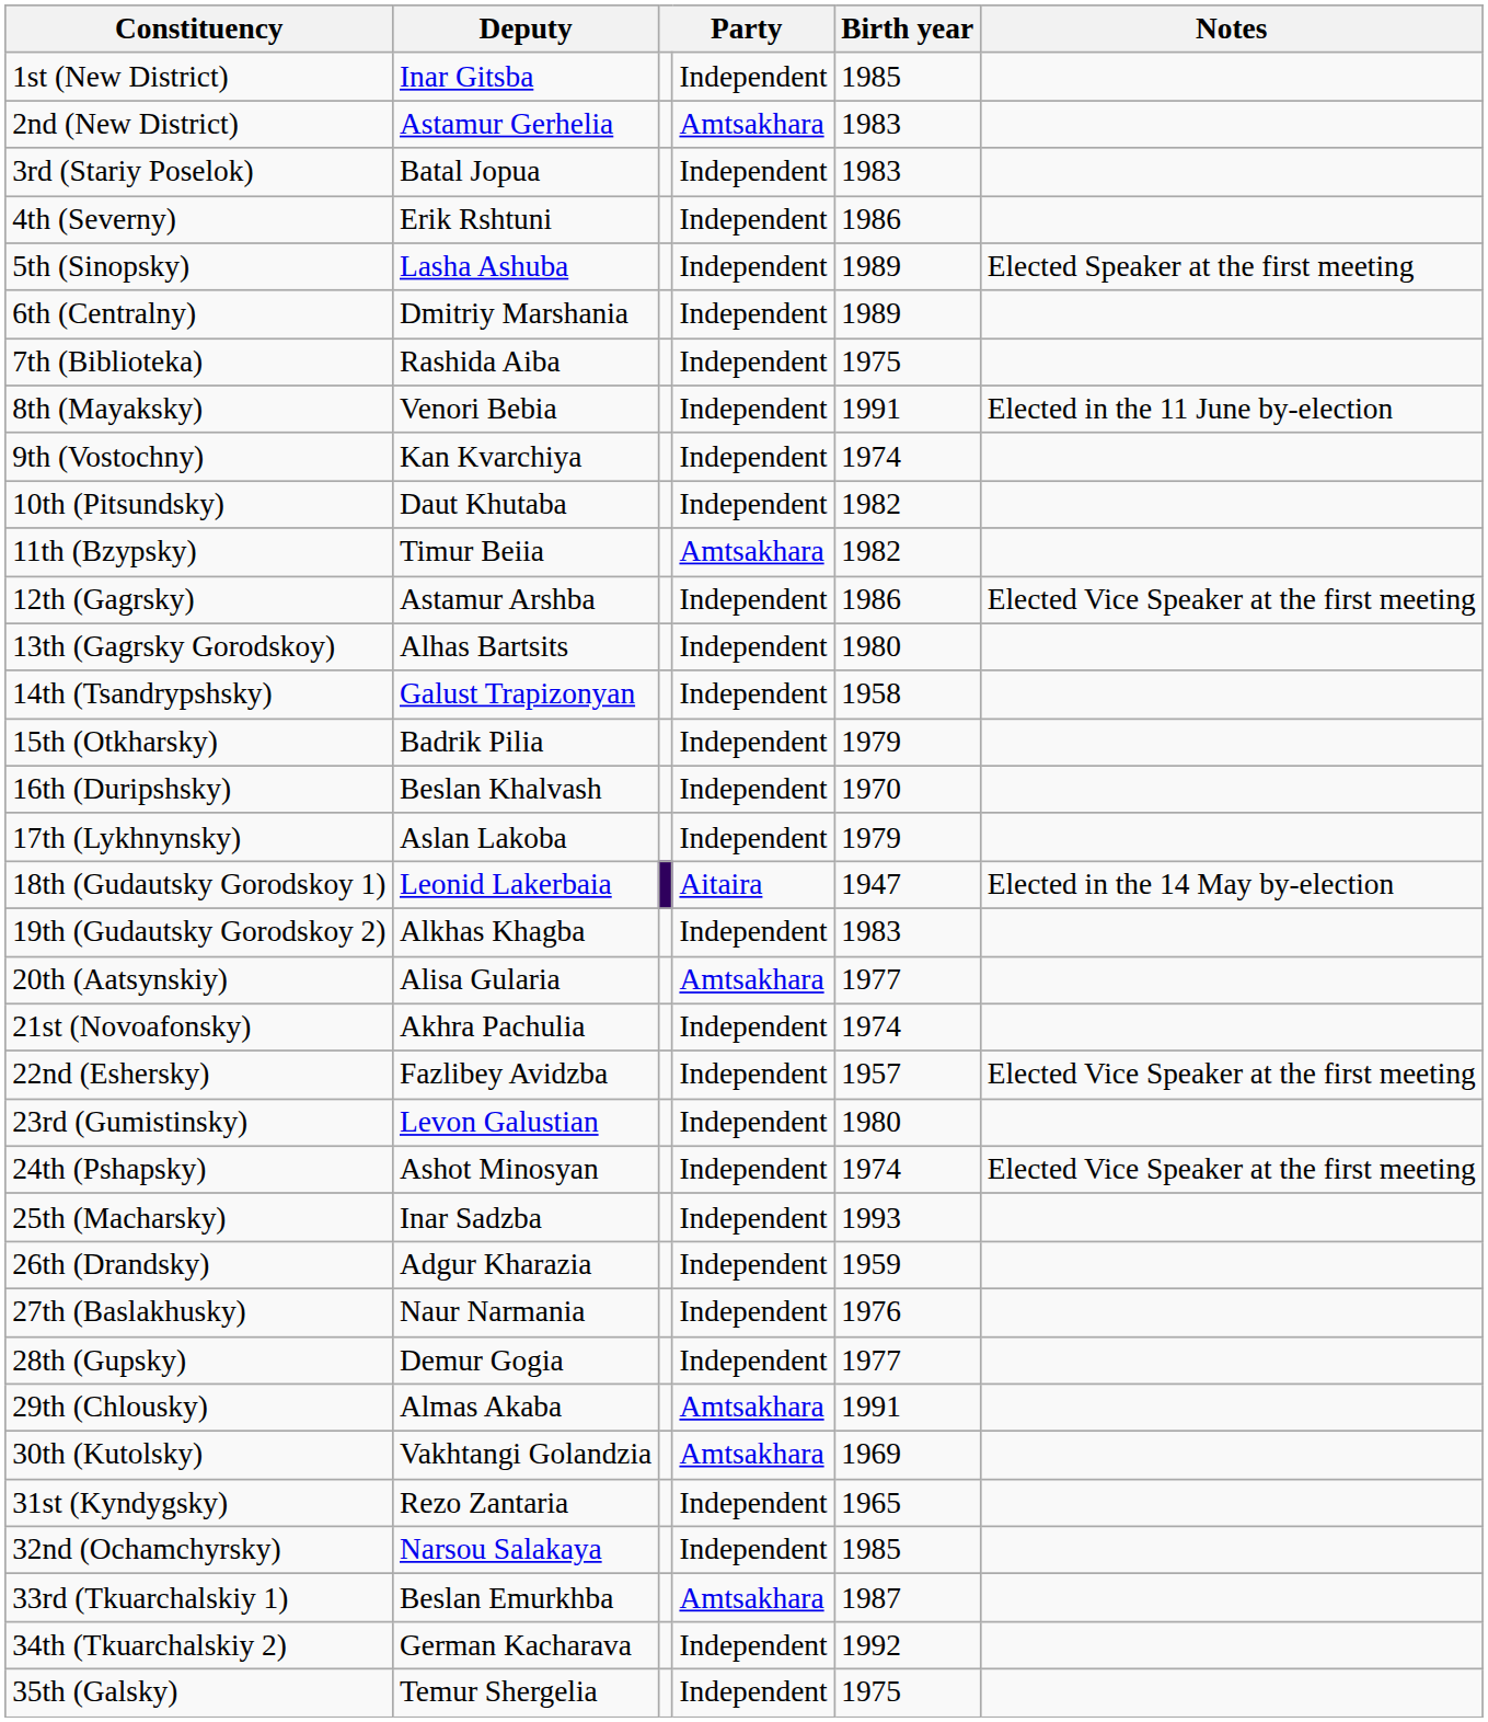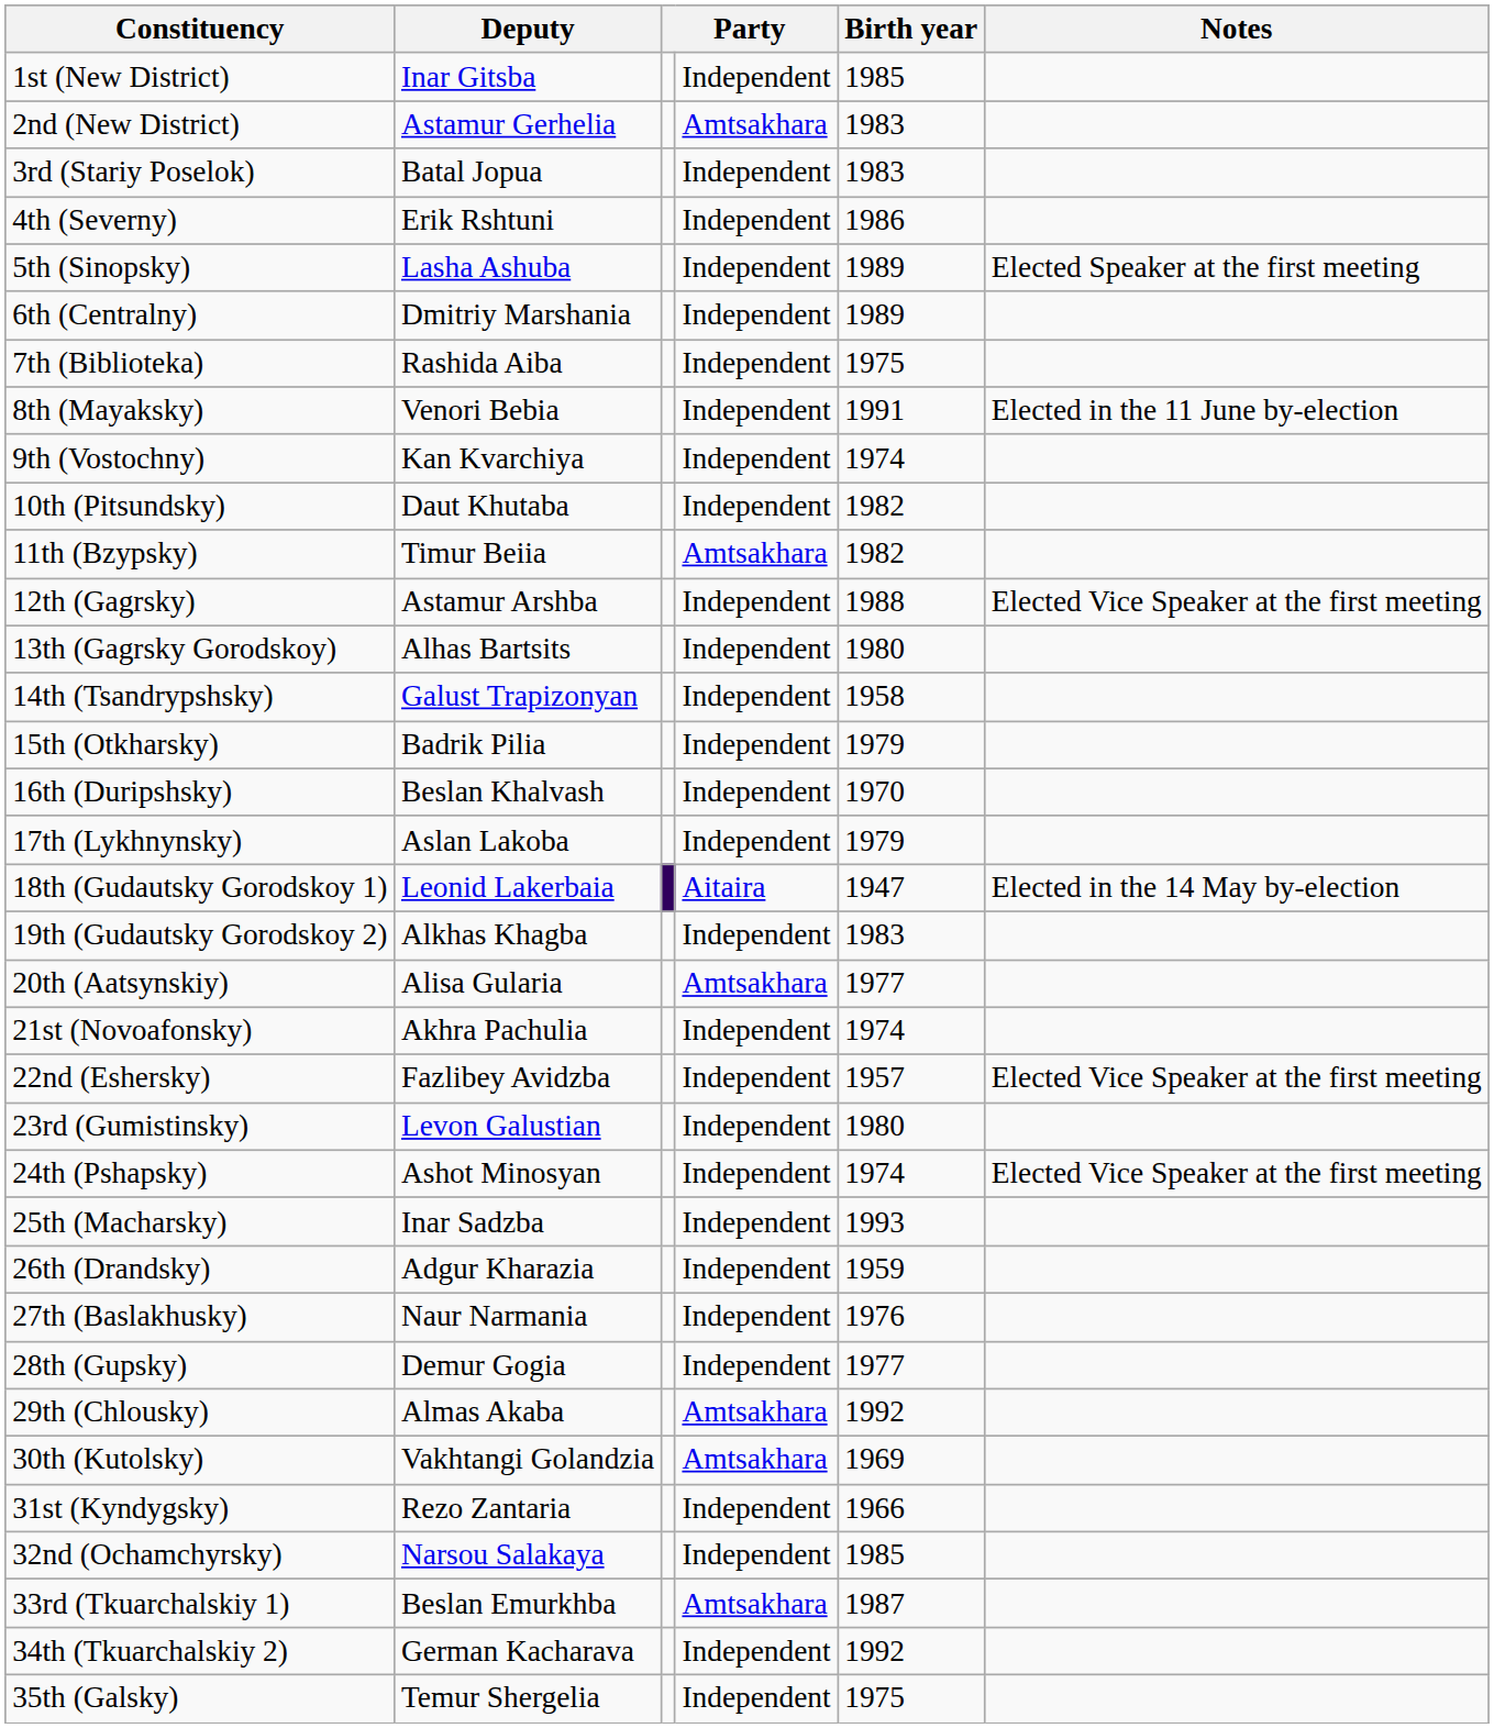12th (Gagrsky) | Birth year: 1986 -> 1988
29th (Chlousky) | Birth year: 1991 -> 1992
31st (Kyndygsky) | Birth year: 1965 -> 1966
